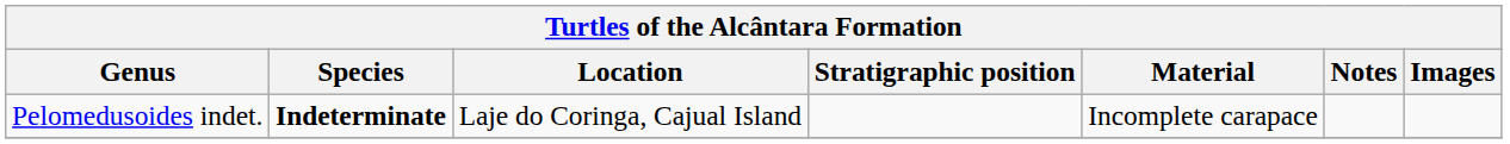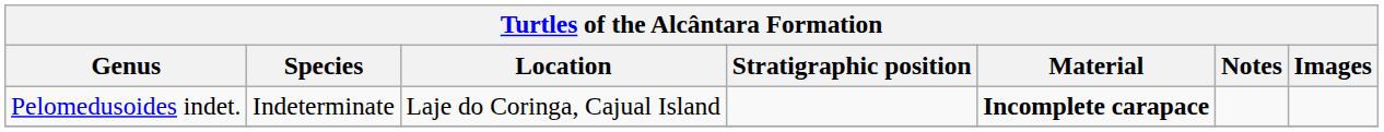Pelomedusoides indet. | Species: bold -> normal
Pelomedusoides indet. | Material: normal -> bold
